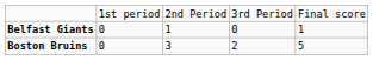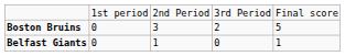rows swapped: Boston Bruins <-> Belfast Giants
